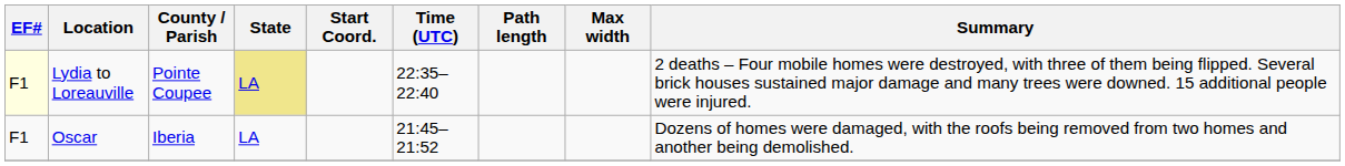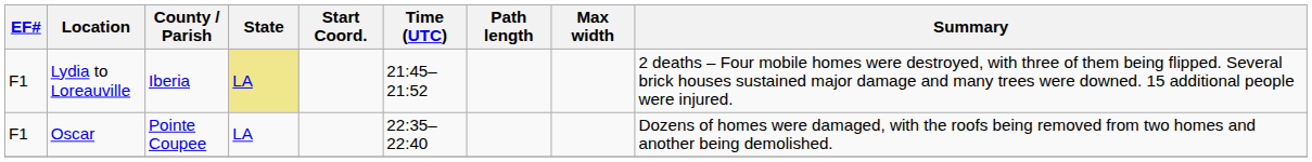Lydia to Loreauville | EF#: lightyellow background -> no background
Lydia to Loreauville | County / Parish: Pointe Coupee -> Iberia
Lydia to Loreauville | Time (UTC): 22:35–22:40 -> 21:45–21:52
Oscar | County / Parish: Iberia -> Pointe Coupee
Oscar | Time (UTC): 21:45–21:52 -> 22:35–22:40
